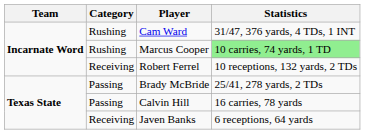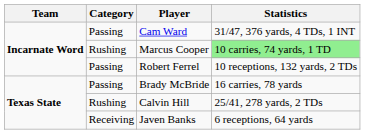Cam Ward | Category: Rushing -> Passing
Robert Ferrel | Category: Receiving -> Passing
Brady McBride | Statistics: 25/41, 278 yards, 2 TDs -> 16 carries, 78 yards
Calvin Hill | Category: Passing -> Rushing
Calvin Hill | Statistics: 16 carries, 78 yards -> 25/41, 278 yards, 2 TDs
